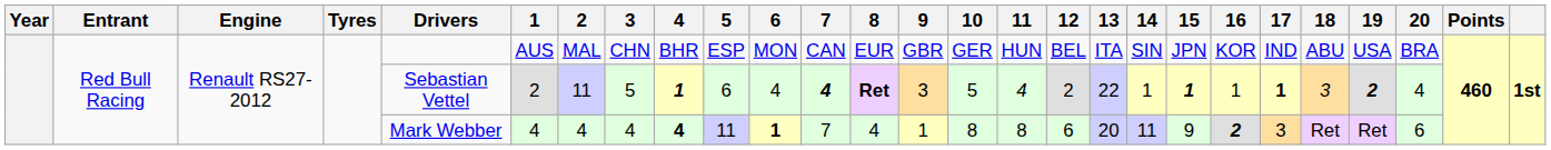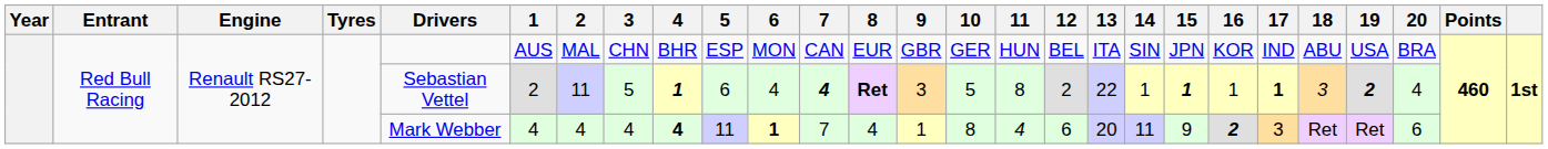row 3 | 11: 4 -> 8
row 4 | 11: 8 -> 4
